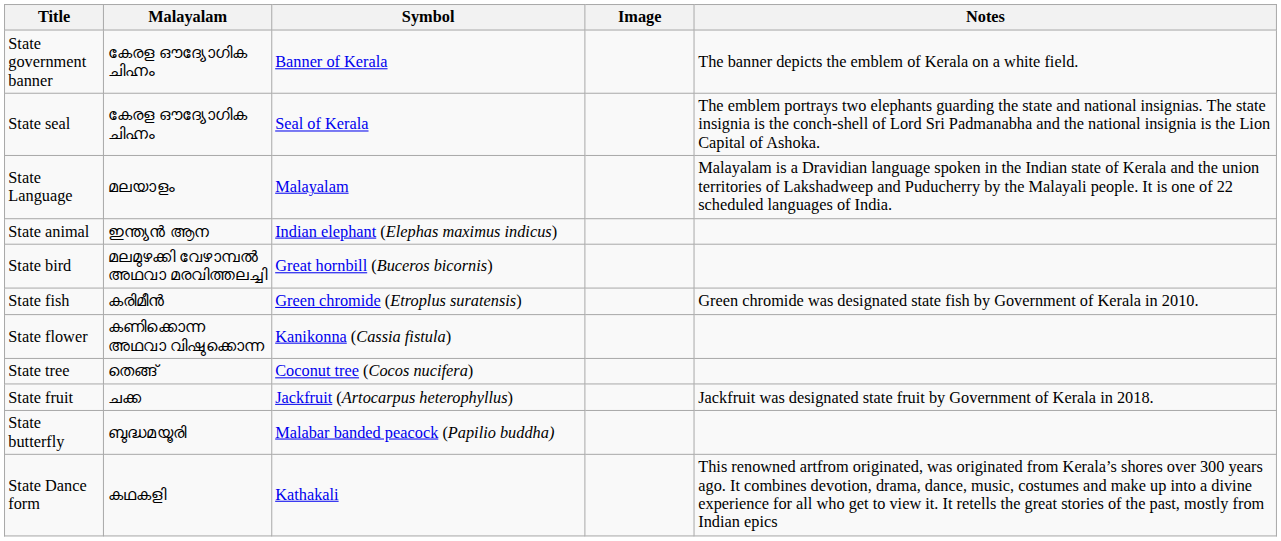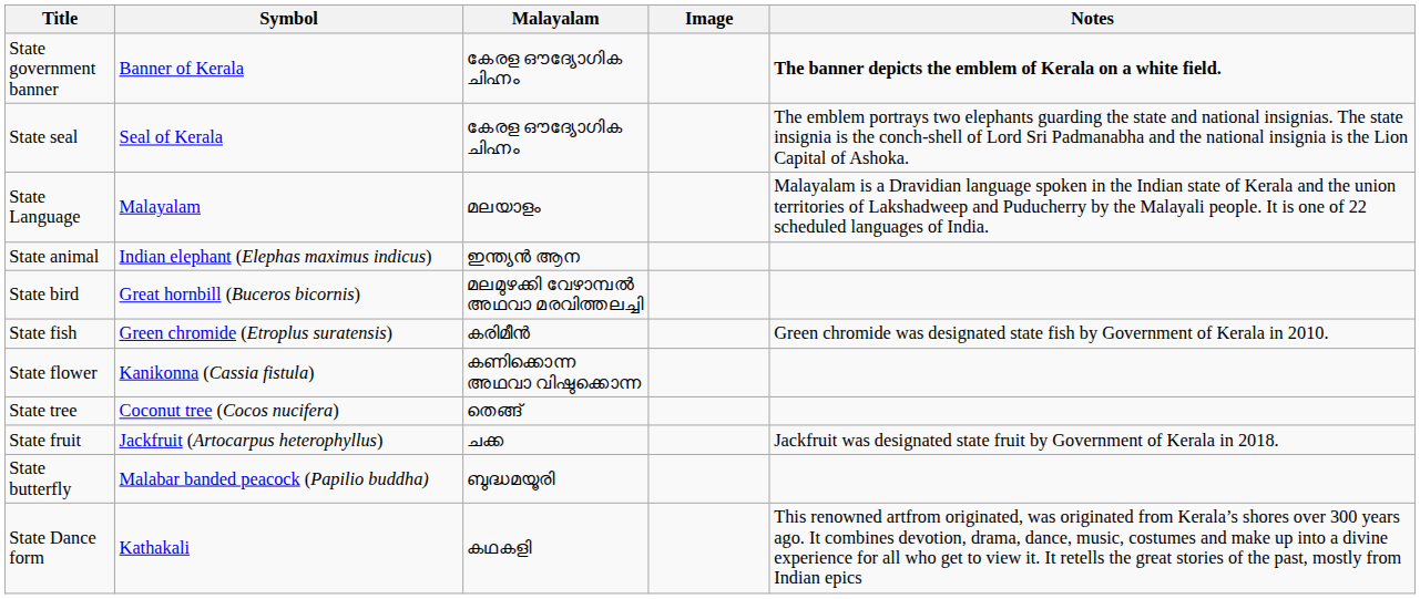columns swapped: Symbol <-> Malayalam
State government banner | Notes: normal -> bold
